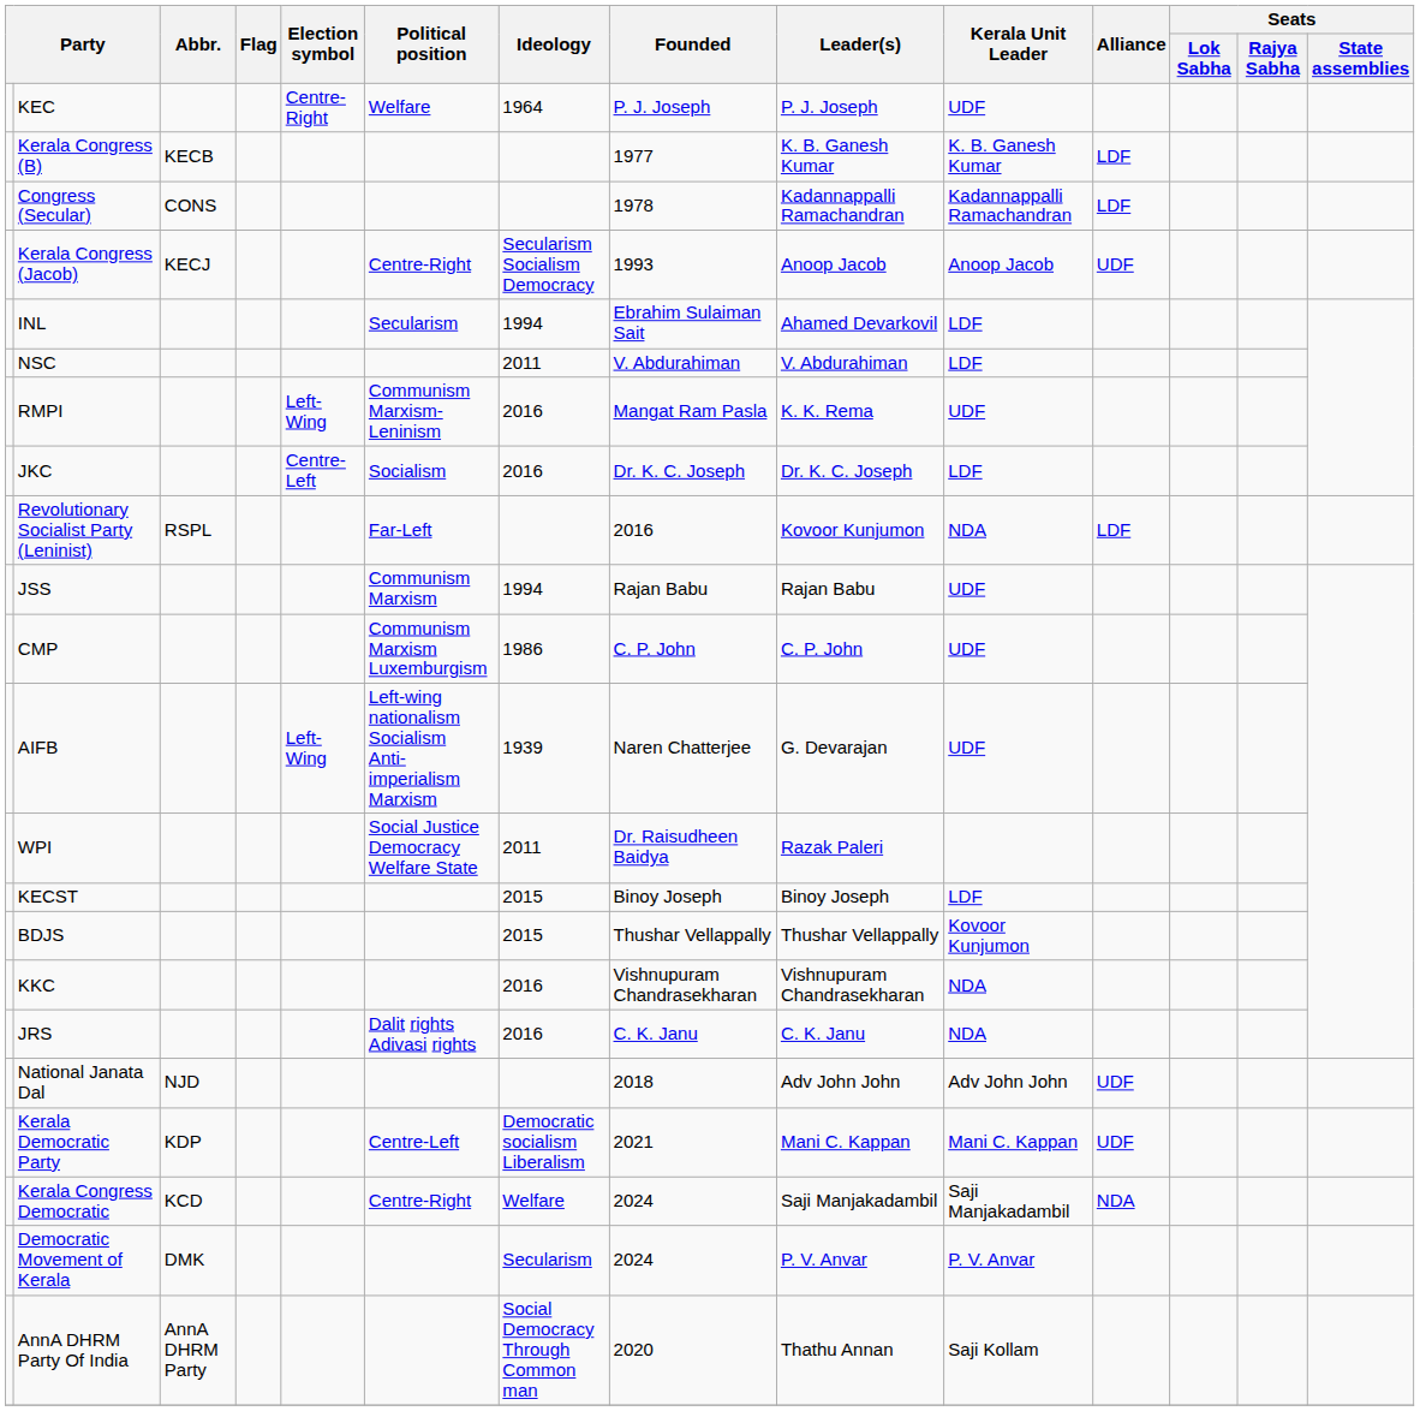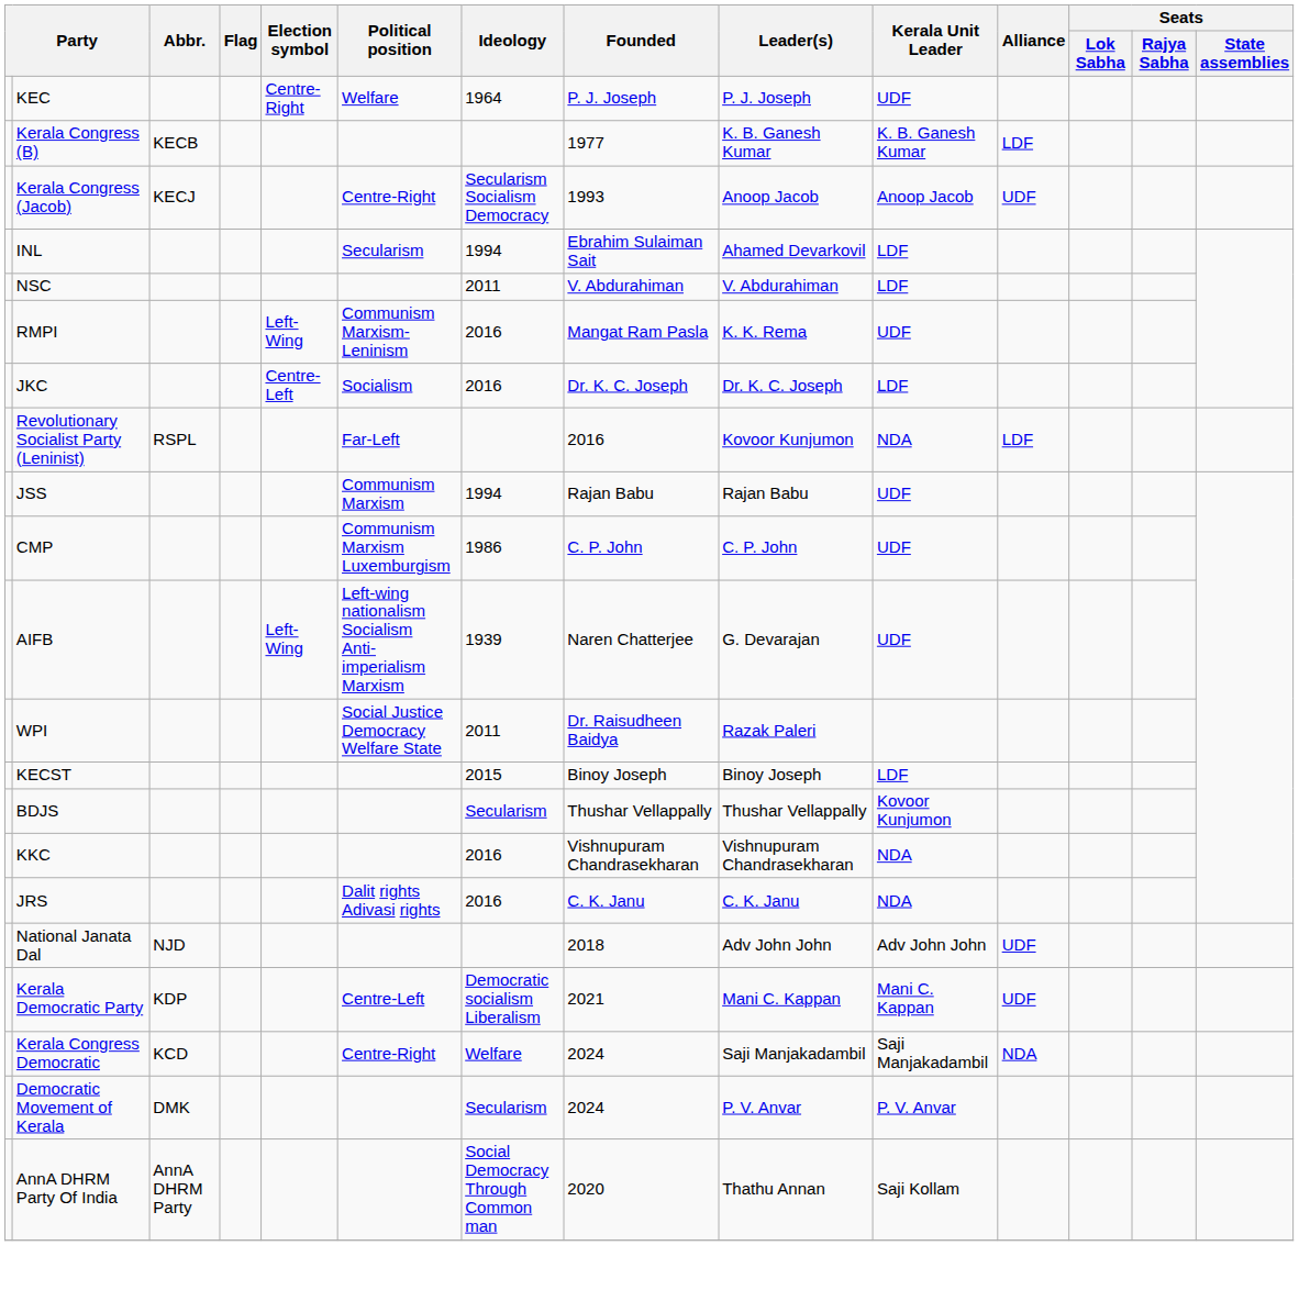- row: Congress (Secular) | CONS | 1978 | Kadannappalli Ramachandran | Kadannappalli Ramachandran | LDF
BDJS | Ideology: 2015 -> Secularism
